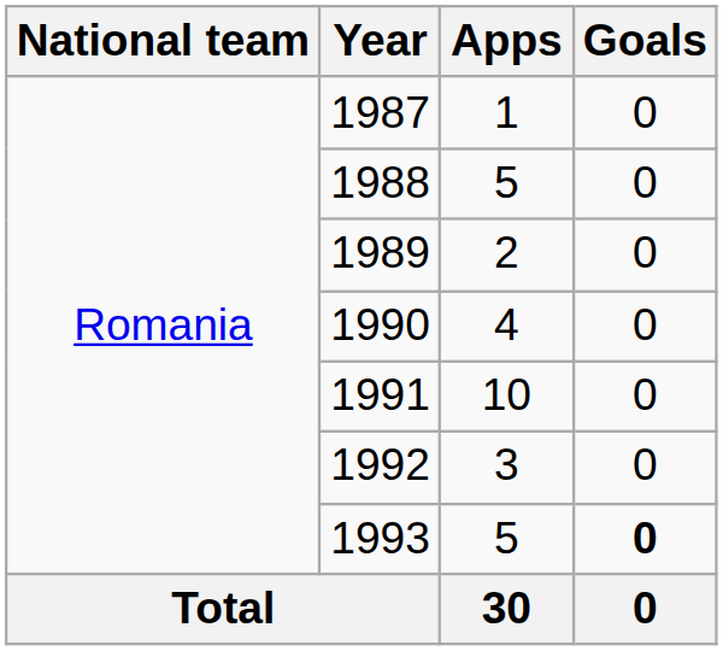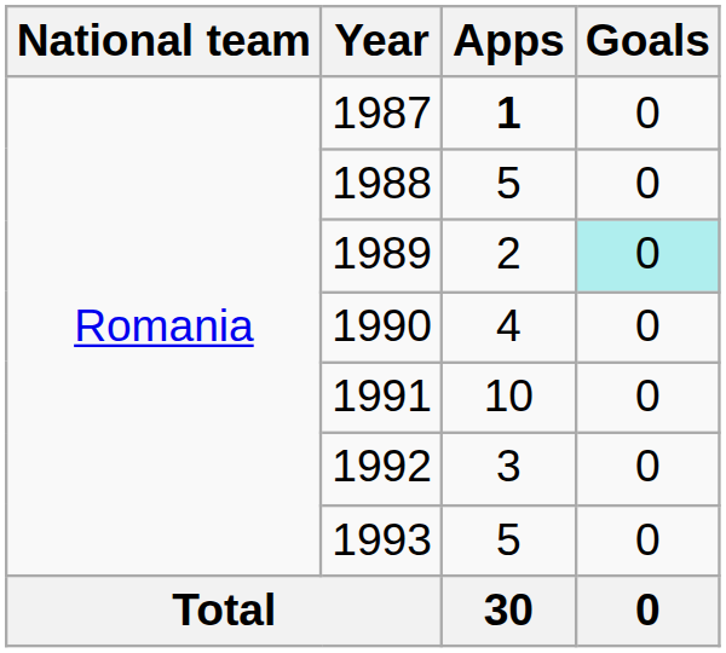1987 | Apps: normal -> bold
1989 | Goals: no background -> paleturquoise background
1993 | Goals: bold -> normal
